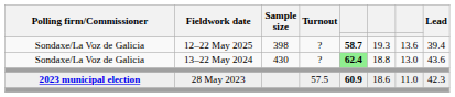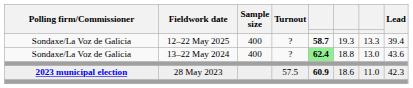12–22 May 2025 | Sample size: 398 -> 400
12–22 May 2025 | column 7: 13.6 -> 13.3
13–22 May 2024 | Sample size: 430 -> 400
